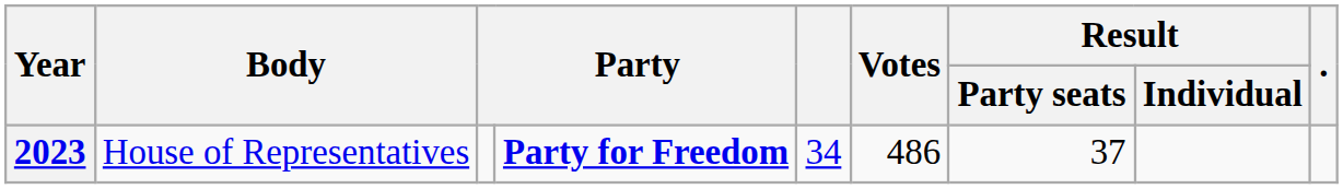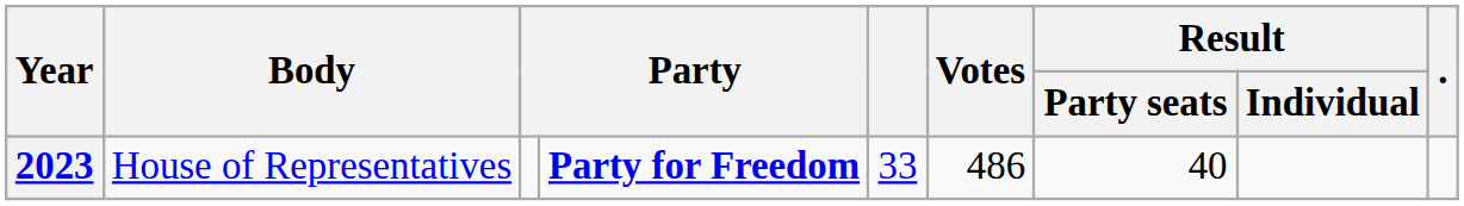2023 | column 5: 34 -> 33
2023 | Result / Party seats: 37 -> 40
